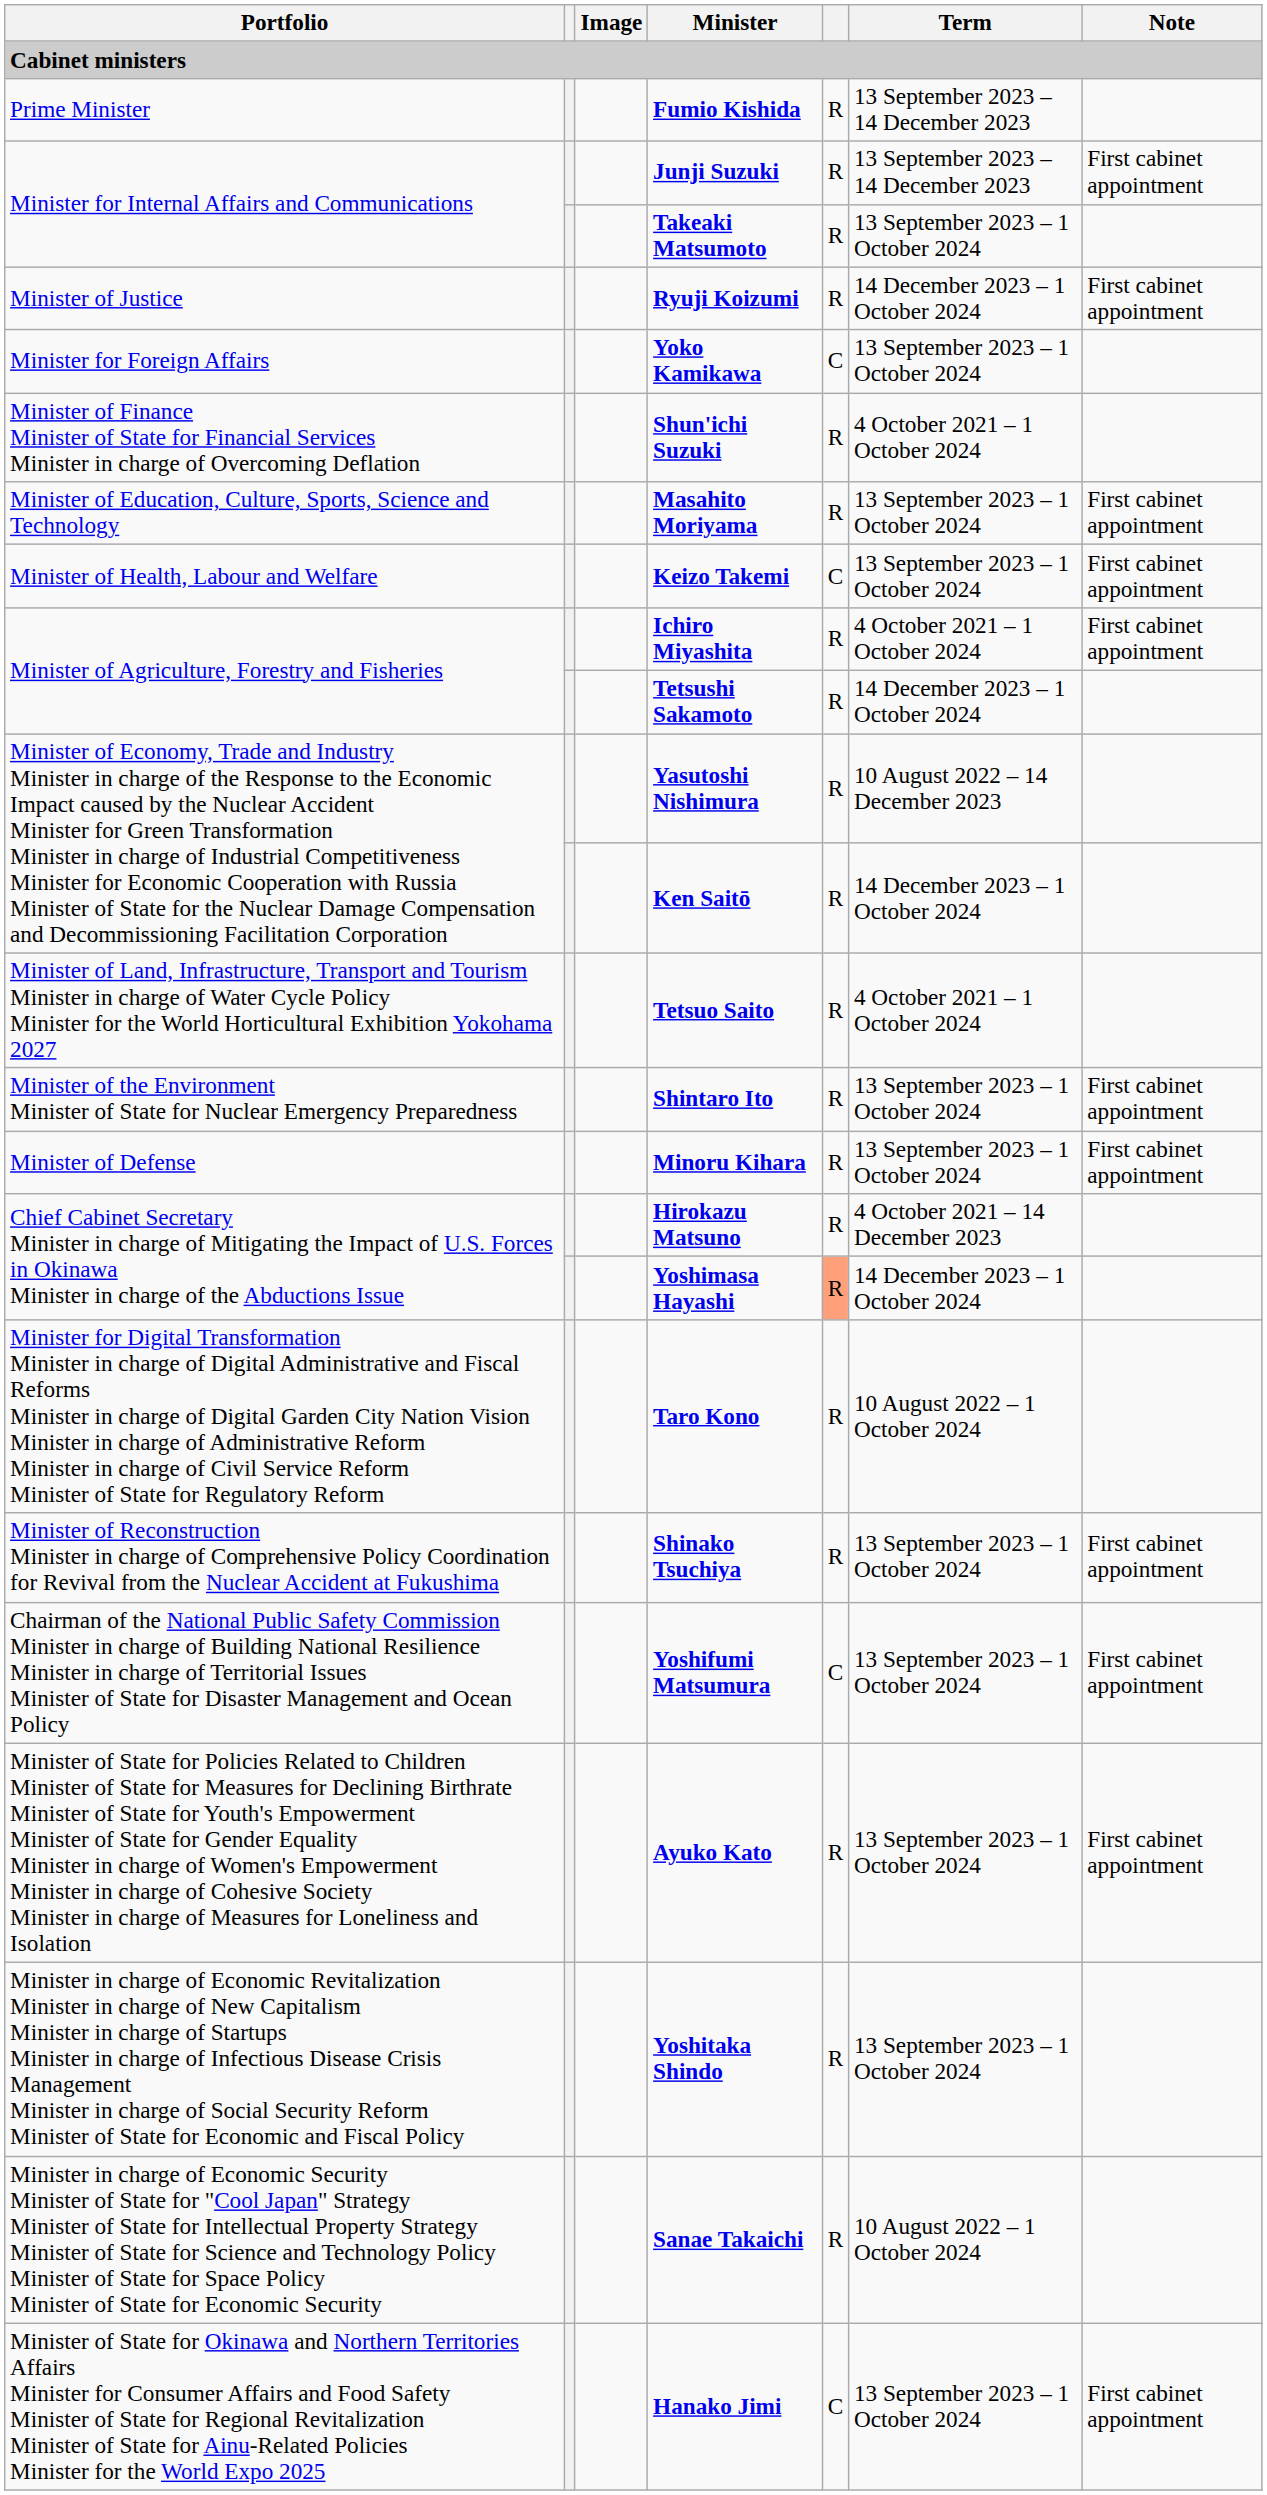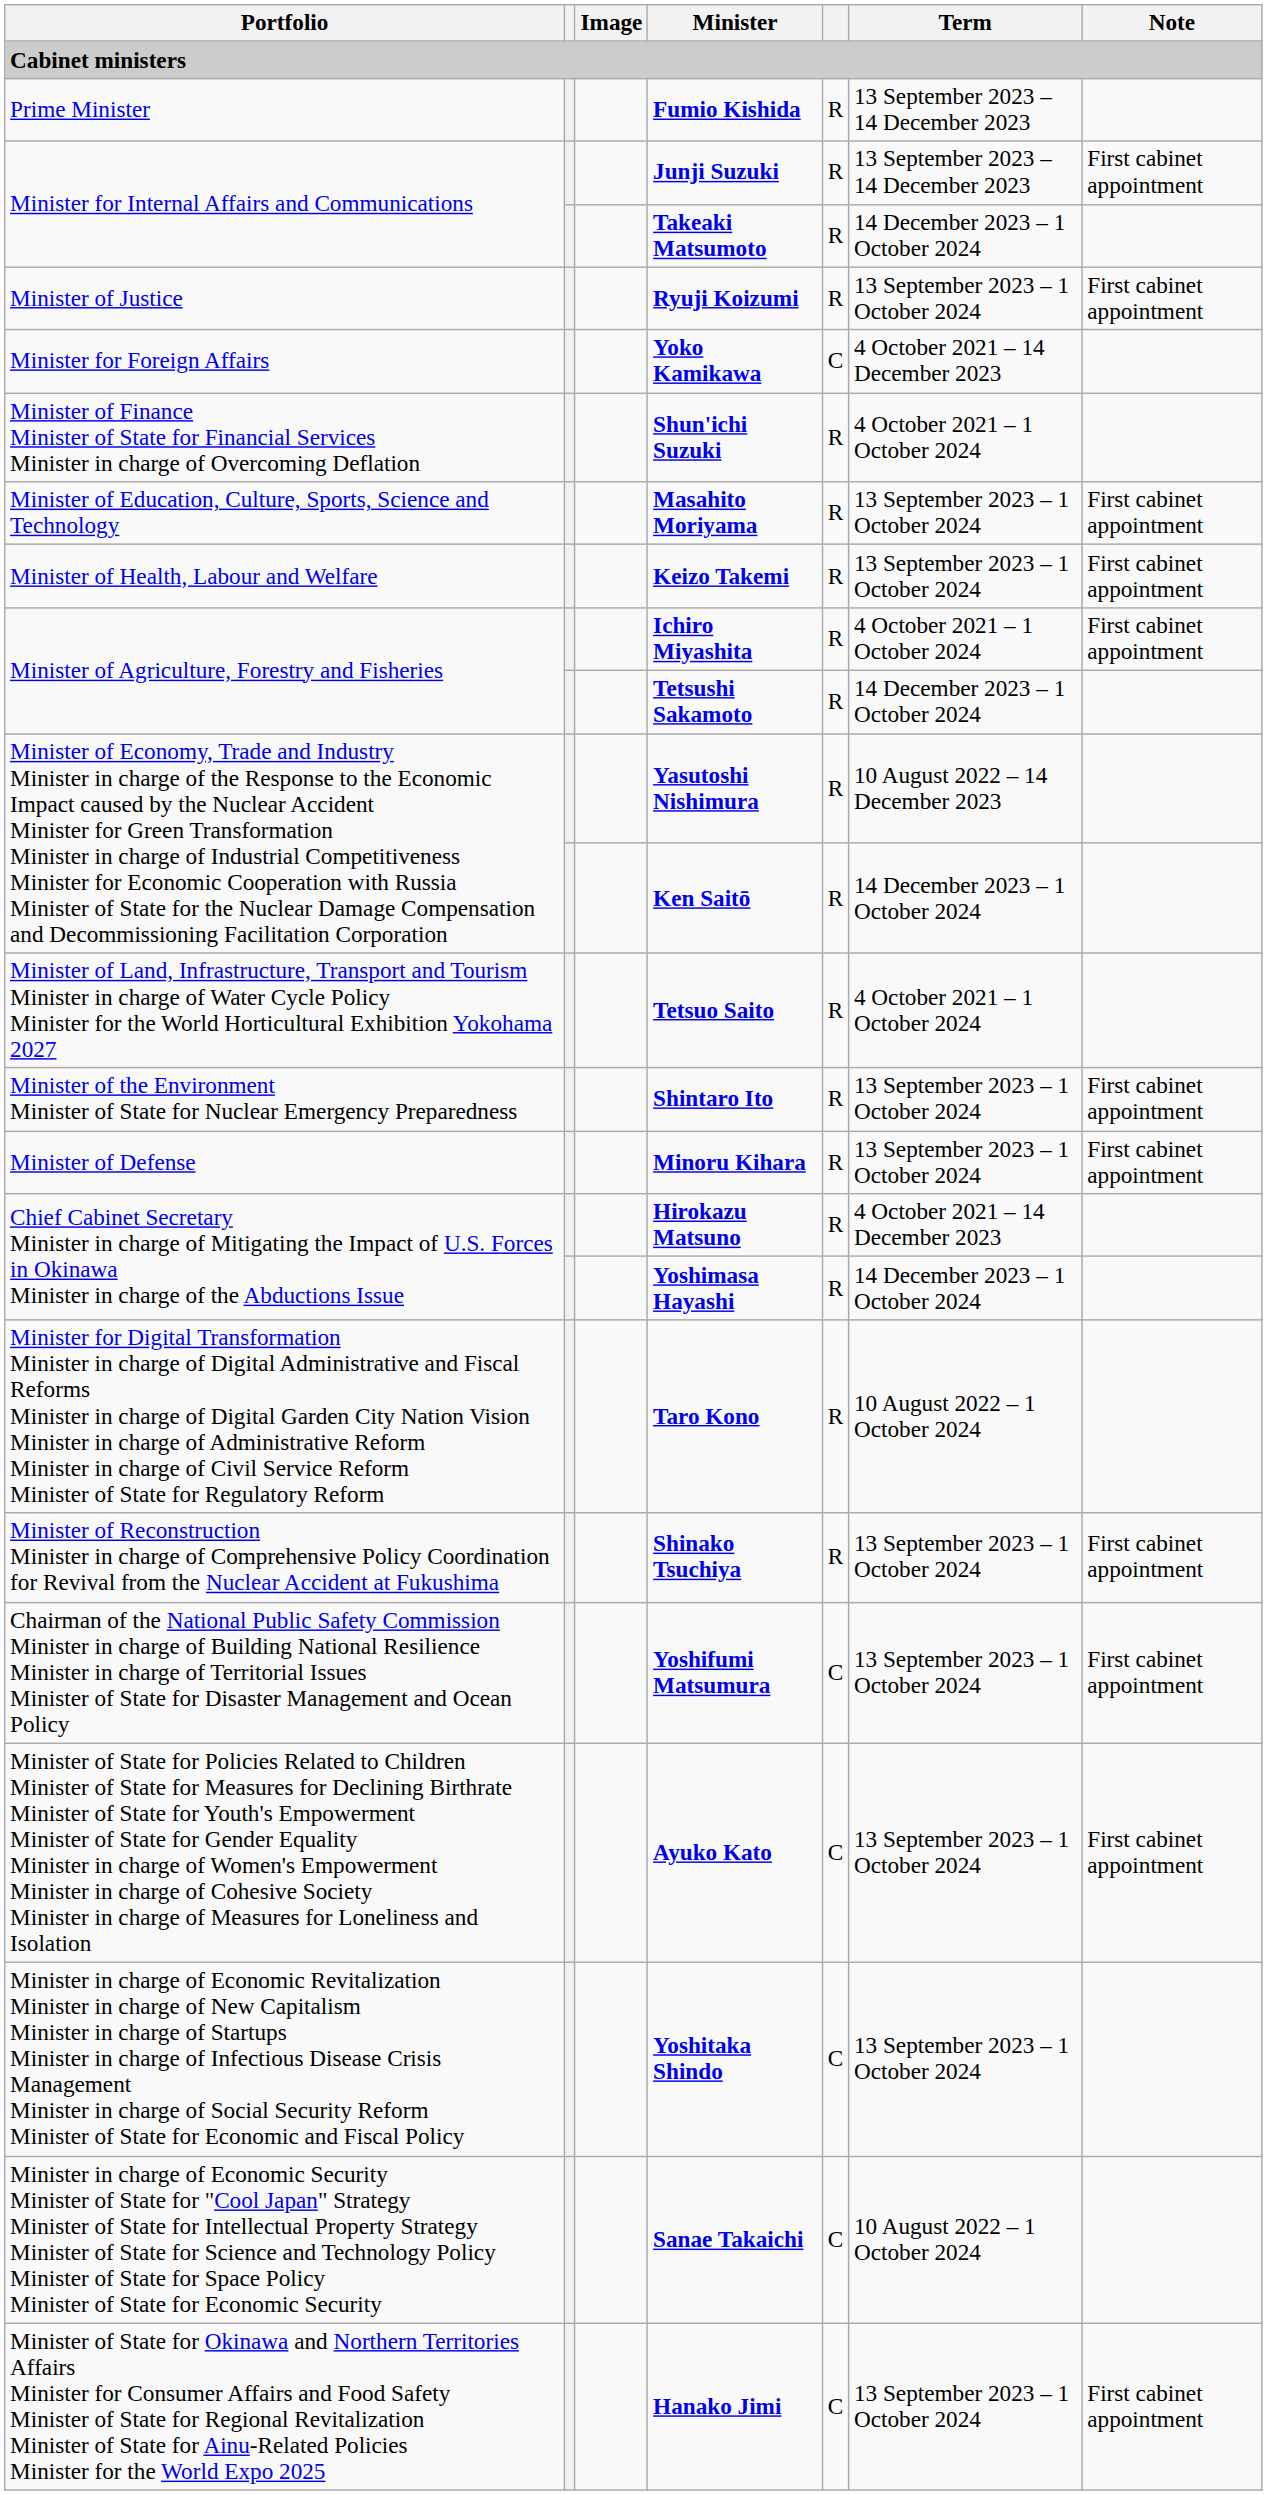Takeaki Matsumoto | Term: 13 September 2023 – 1 October 2024 -> 14 December 2023 – 1 October 2024
Ryuji Koizumi | Term: 14 December 2023 – 1 October 2024 -> 13 September 2023 – 1 October 2024
Yoko Kamikawa | Term: 13 September 2023 – 1 October 2024 -> 4 October 2021 – 14 December 2023
Keizo Takemi | column 5: C -> R
Yoshimasa Hayashi | column 5: lightsalmon background -> no background
Ayuko Kato | column 5: R -> C
Yoshitaka Shindo | column 5: R -> C
Sanae Takaichi | column 5: R -> C
